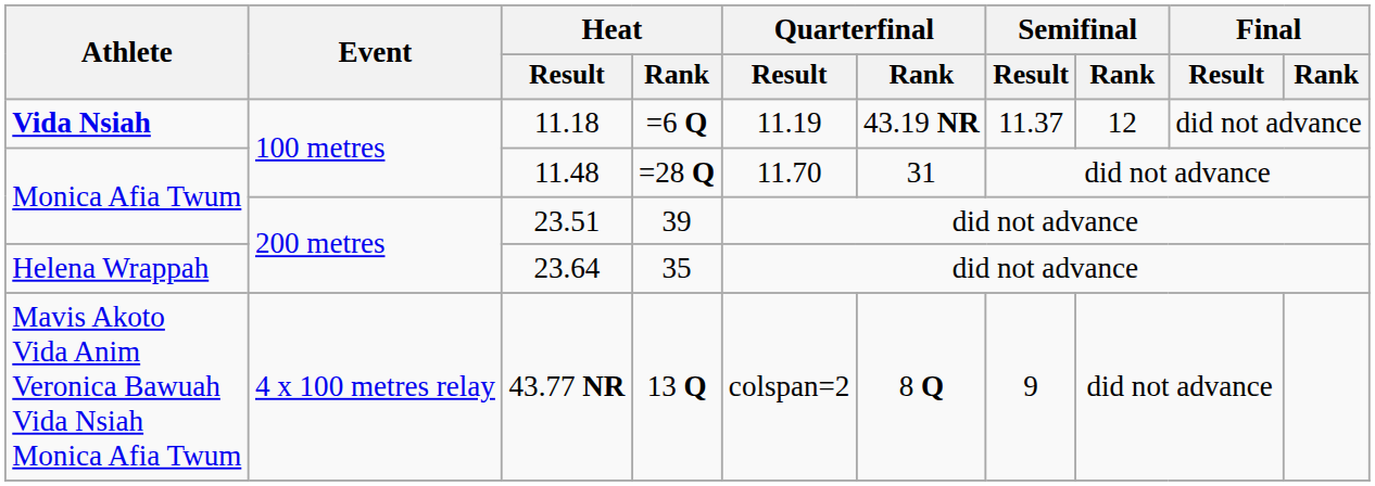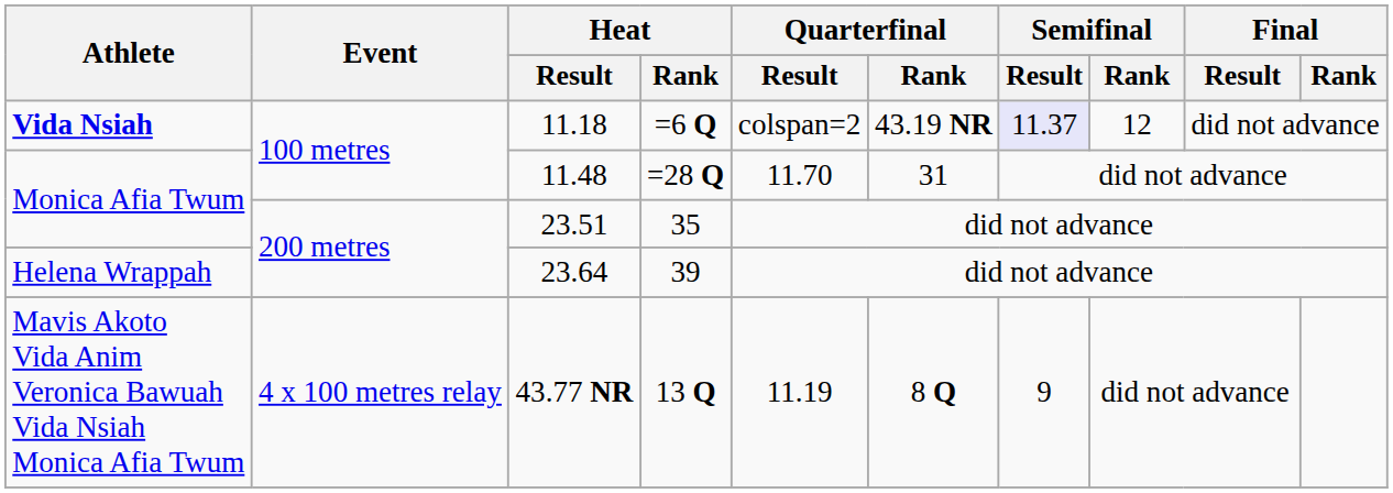11.18 | Quarterfinal / Result: 11.19 -> colspan=2
11.18 | Semifinal / Result: no background -> lavender background
23.51 | Heat / Rank: 39 -> 35
23.64 | Heat / Rank: 35 -> 39
43.77 NR | Quarterfinal / Result: colspan=2 -> 11.19
